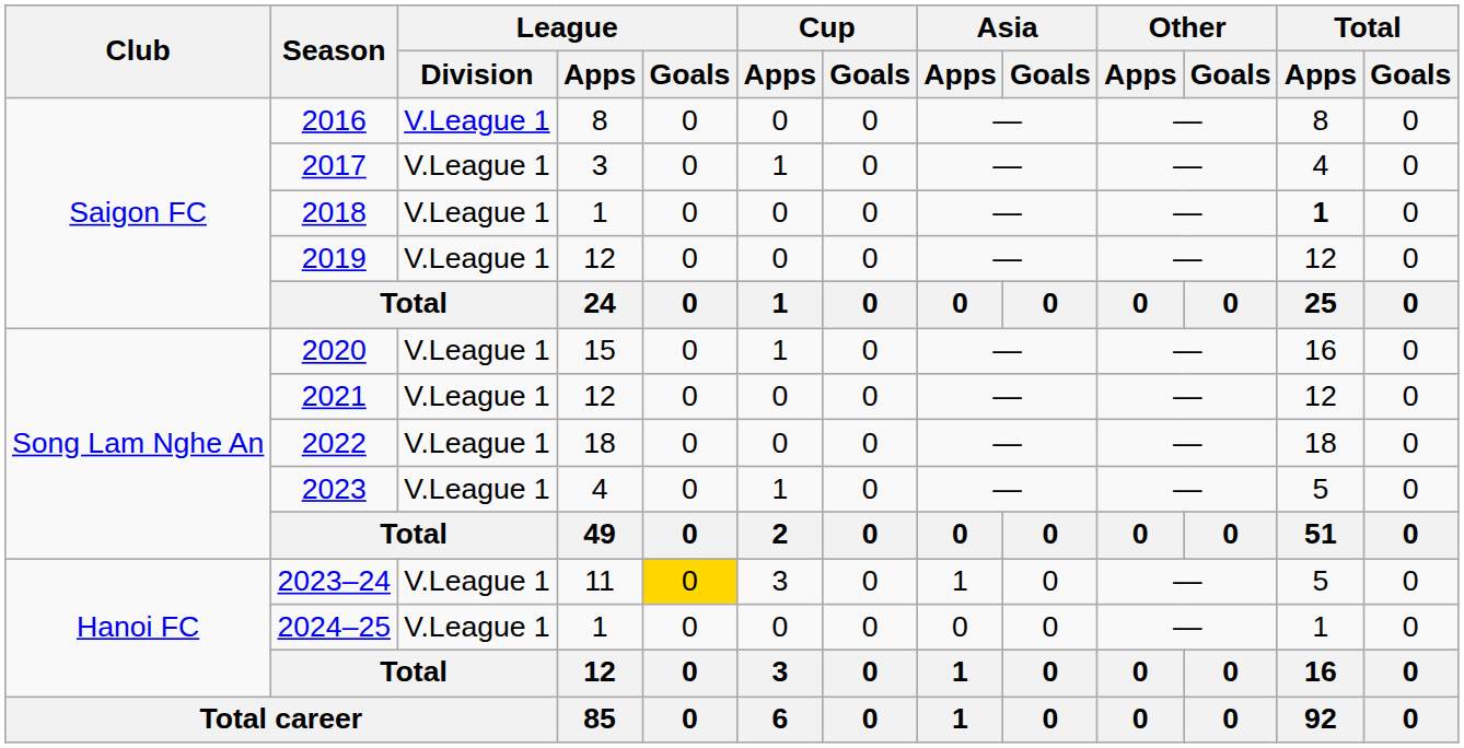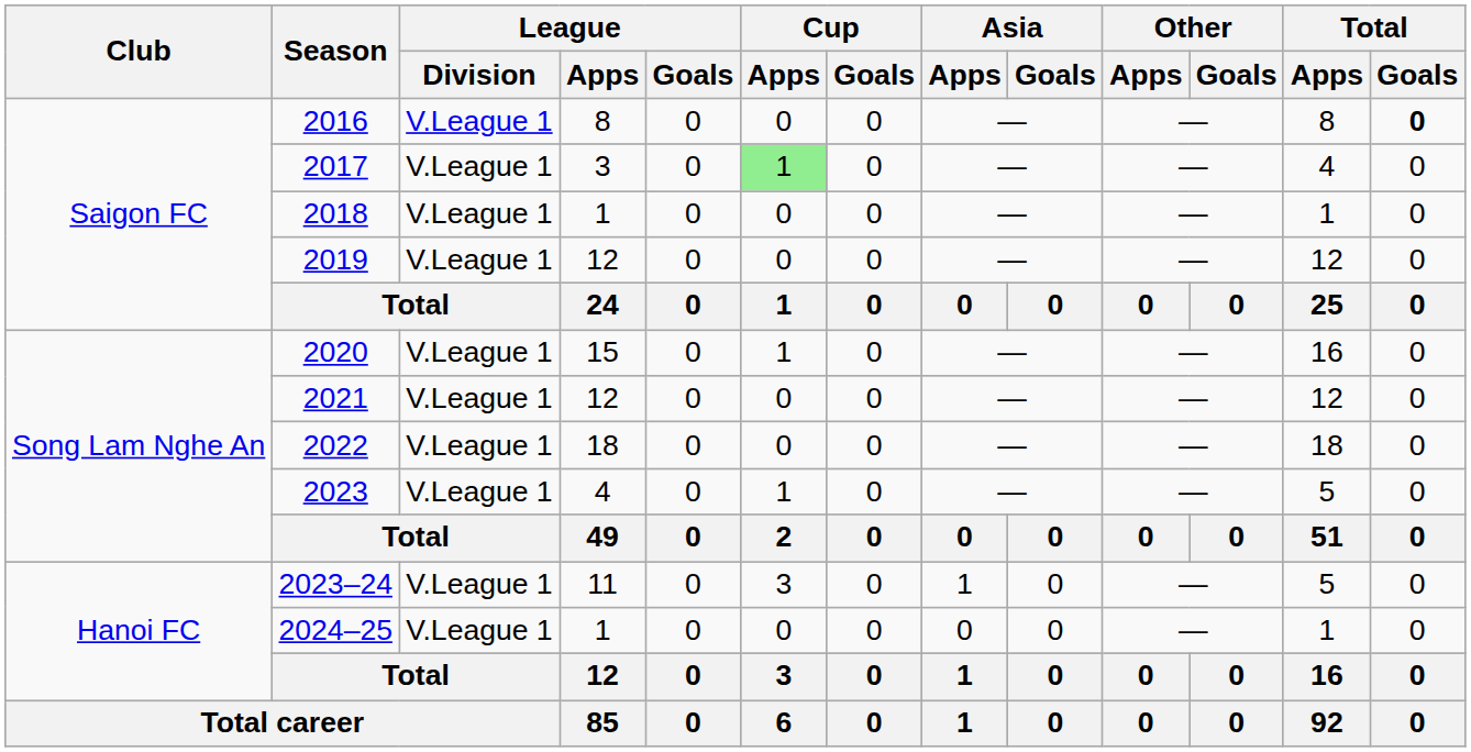2016 | Total / Goals: normal -> bold
2017 | Cup / Apps: no background -> lightgreen background
2018 | Total / Apps: bold -> normal
2023–24 | League / Goals: gold background -> no background
